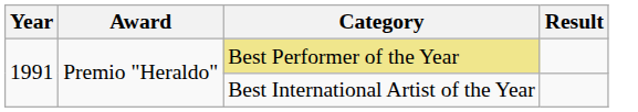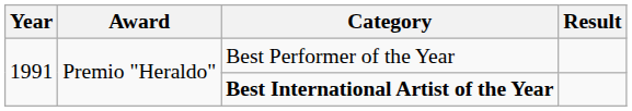Best Performer of the Year | Category: khaki background -> no background
Best International Artist of the Year | Category: normal -> bold
